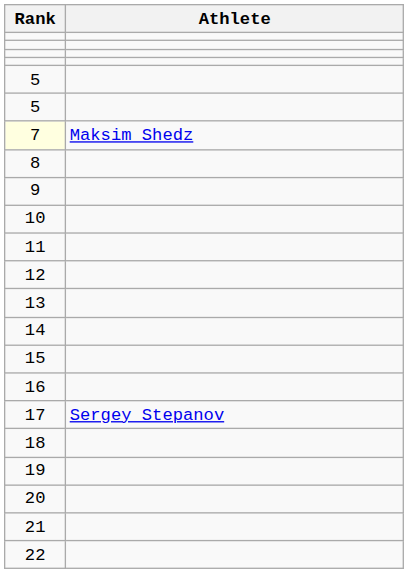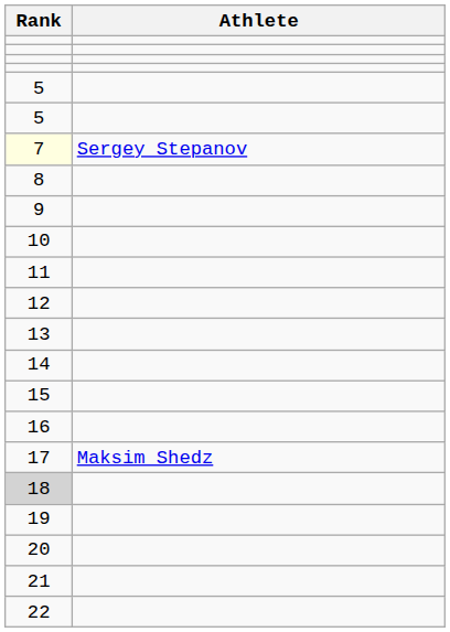row 8 | Athlete: Maksim Shedz -> Sergey Stepanov
row 18 | Athlete: Sergey Stepanov -> Maksim Shedz
row 19 | Rank: no background -> lightgrey background
